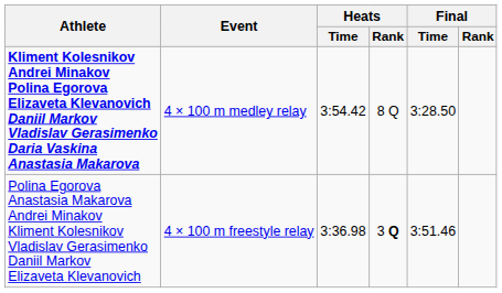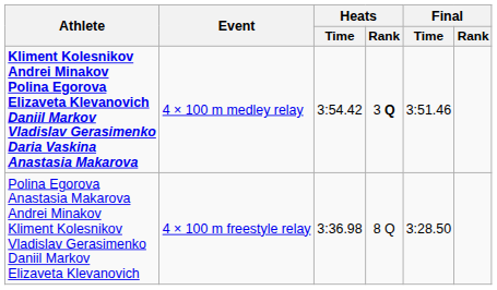row 3 | Heats / Rank: 8 Q -> 3 Q
row 3 | Final / Time: 3:28.50 -> 3:51.46
row 4 | Heats / Rank: 3 Q -> 8 Q
row 4 | Final / Time: 3:51.46 -> 3:28.50
